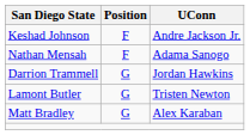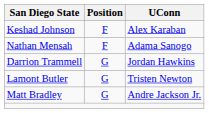Keshad Johnson | UConn: Andre Jackson Jr. -> Alex Karaban
Matt Bradley | UConn: Alex Karaban -> Andre Jackson Jr.
